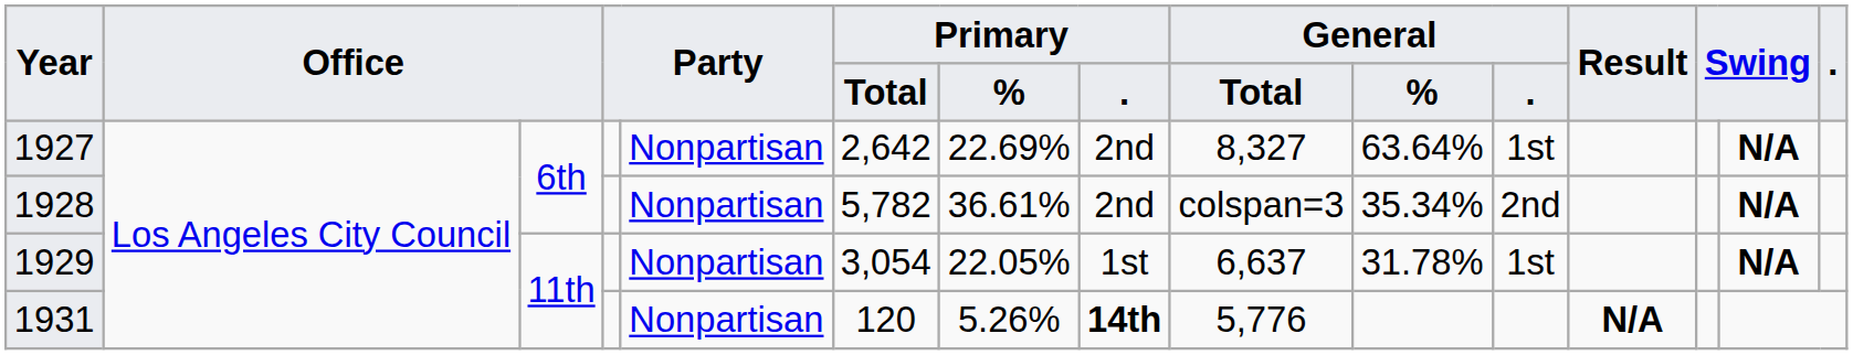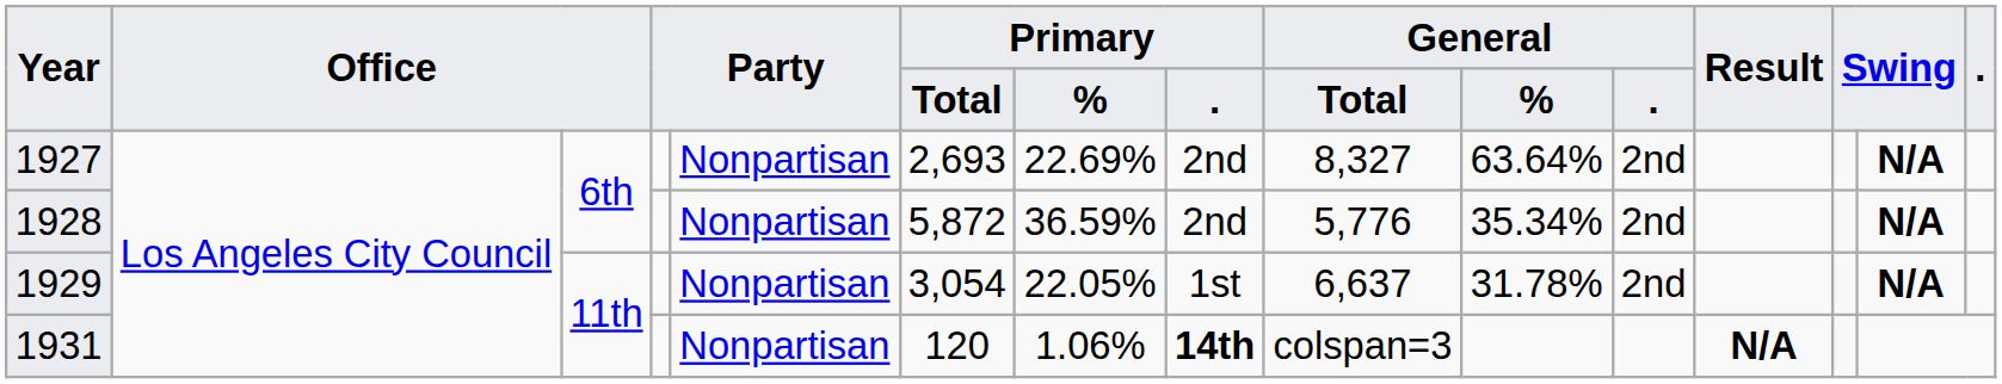1927 | Primary / Total: 2,642 -> 2,693
1927 | General / .: 1st -> 2nd
1928 | Primary / Total: 5,782 -> 5,872
1928 | Primary / %: 36.61% -> 36.59%
1928 | General / Total: colspan=3 -> 5,776
1929 | General / .: 1st -> 2nd
1931 | Primary / %: 5.26% -> 1.06%
1931 | General / Total: 5,776 -> colspan=3
